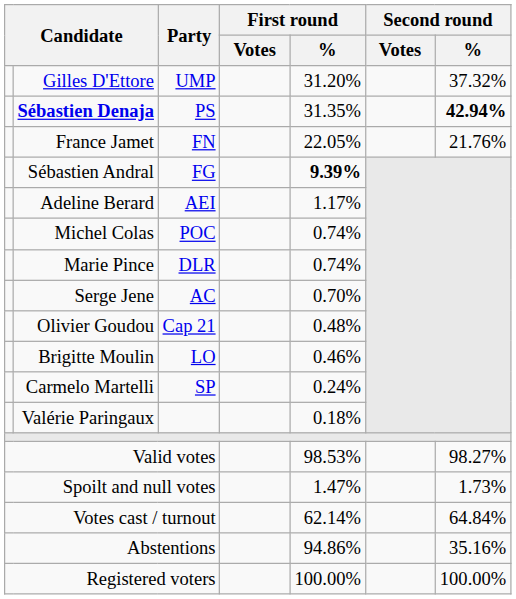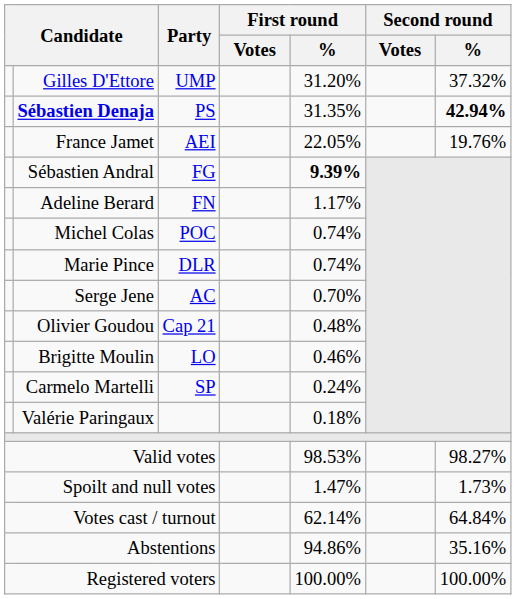France Jamet | Party: FN -> AEI
France Jamet | Second round / %: 21.76% -> 19.76%
Adeline Berard | Party: AEI -> FN
